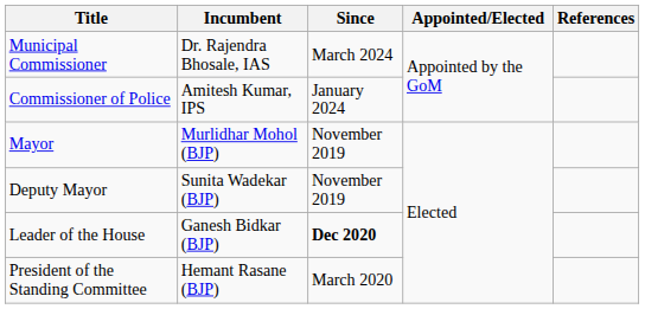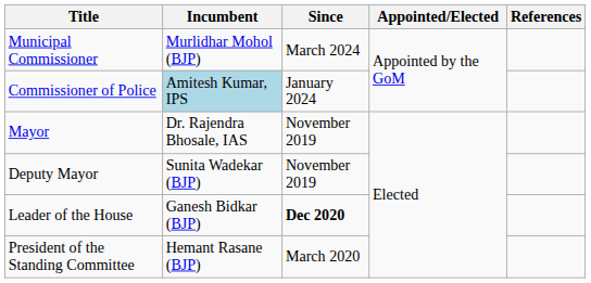Municipal Commissioner | Incumbent: Dr. Rajendra Bhosale, IAS -> Murlidhar Mohol (BJP)
Commissioner of Police | Incumbent: no background -> lightblue background
Mayor | Incumbent: Murlidhar Mohol (BJP) -> Dr. Rajendra Bhosale, IAS
